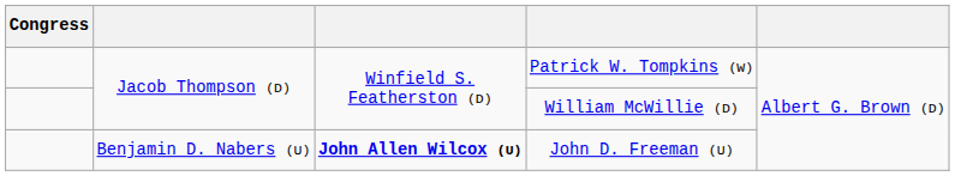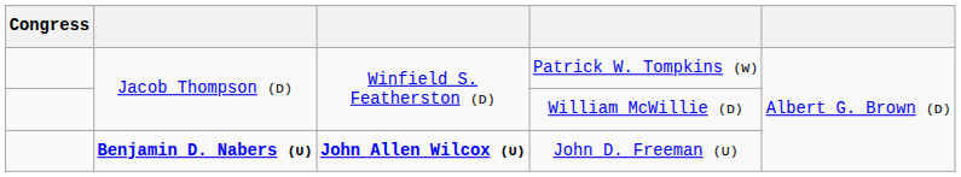John D. Freeman (U) | column 2: normal -> bold
